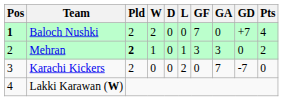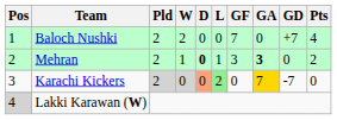Baloch Nushki | Pos: bold -> normal
Mehran | Pld: bold -> normal
Mehran | D: normal -> bold
Mehran | GA: normal -> bold
Karachi Kickers | Pld: no background -> lightgrey background
Karachi Kickers | W: no background -> lightgrey background
Karachi Kickers | D: no background -> lightsalmon background
Karachi Kickers | L: no background -> lightgreen background
Karachi Kickers | GA: no background -> gold background
Lakki Karawan (W) | Pos: no background -> lightgrey background
